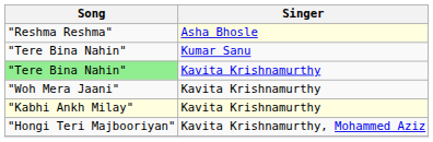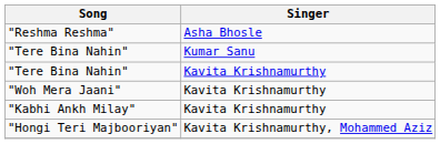row 2 | Singer: lightyellow background -> no background
row 4 | Song: lightgreen background -> no background
row 6 | Song: lightyellow background -> no background
row 6 | Singer: lightyellow background -> no background
